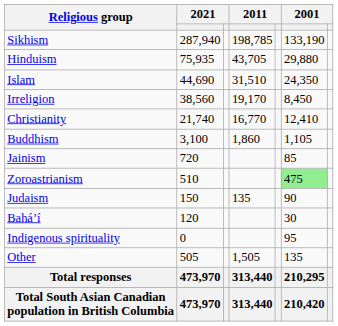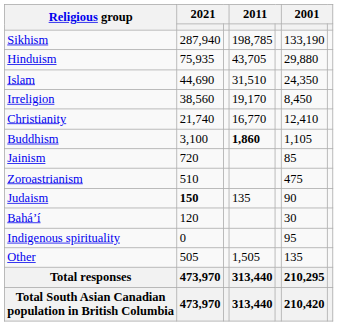Buddhism | column 4: normal -> bold
Zoroastrianism | column 6: lightgreen background -> no background
Judaism | column 2: normal -> bold
